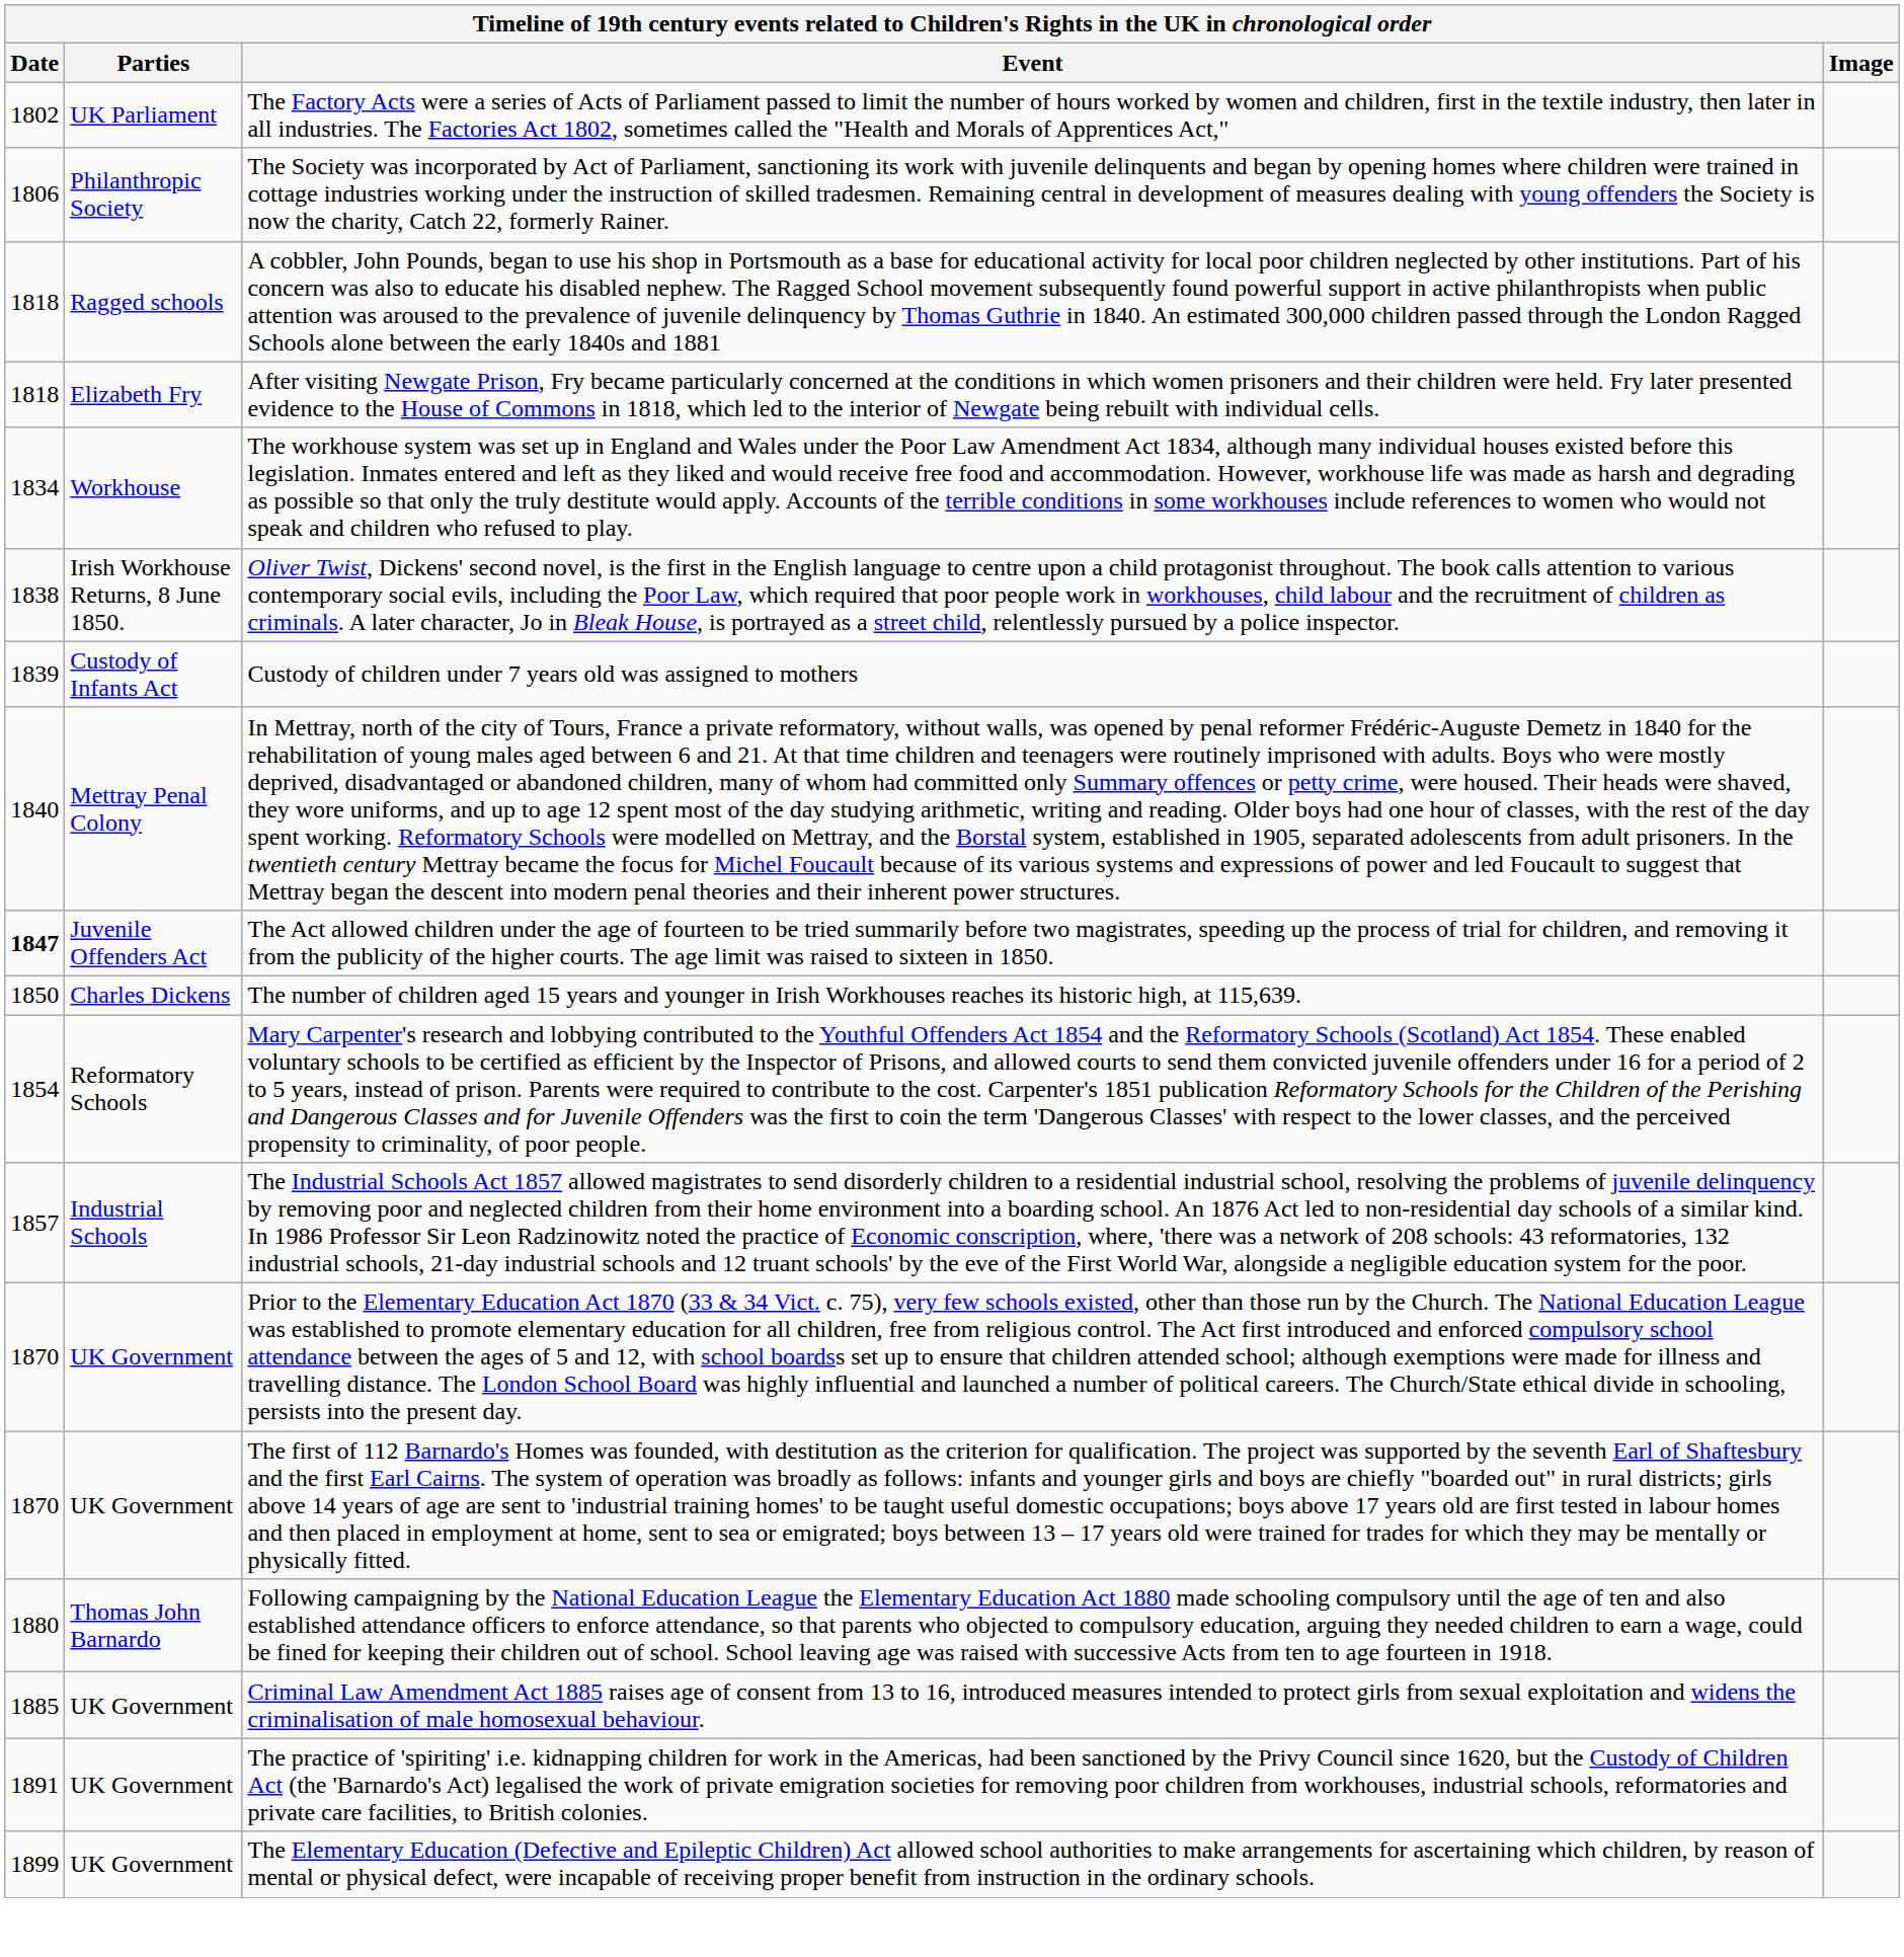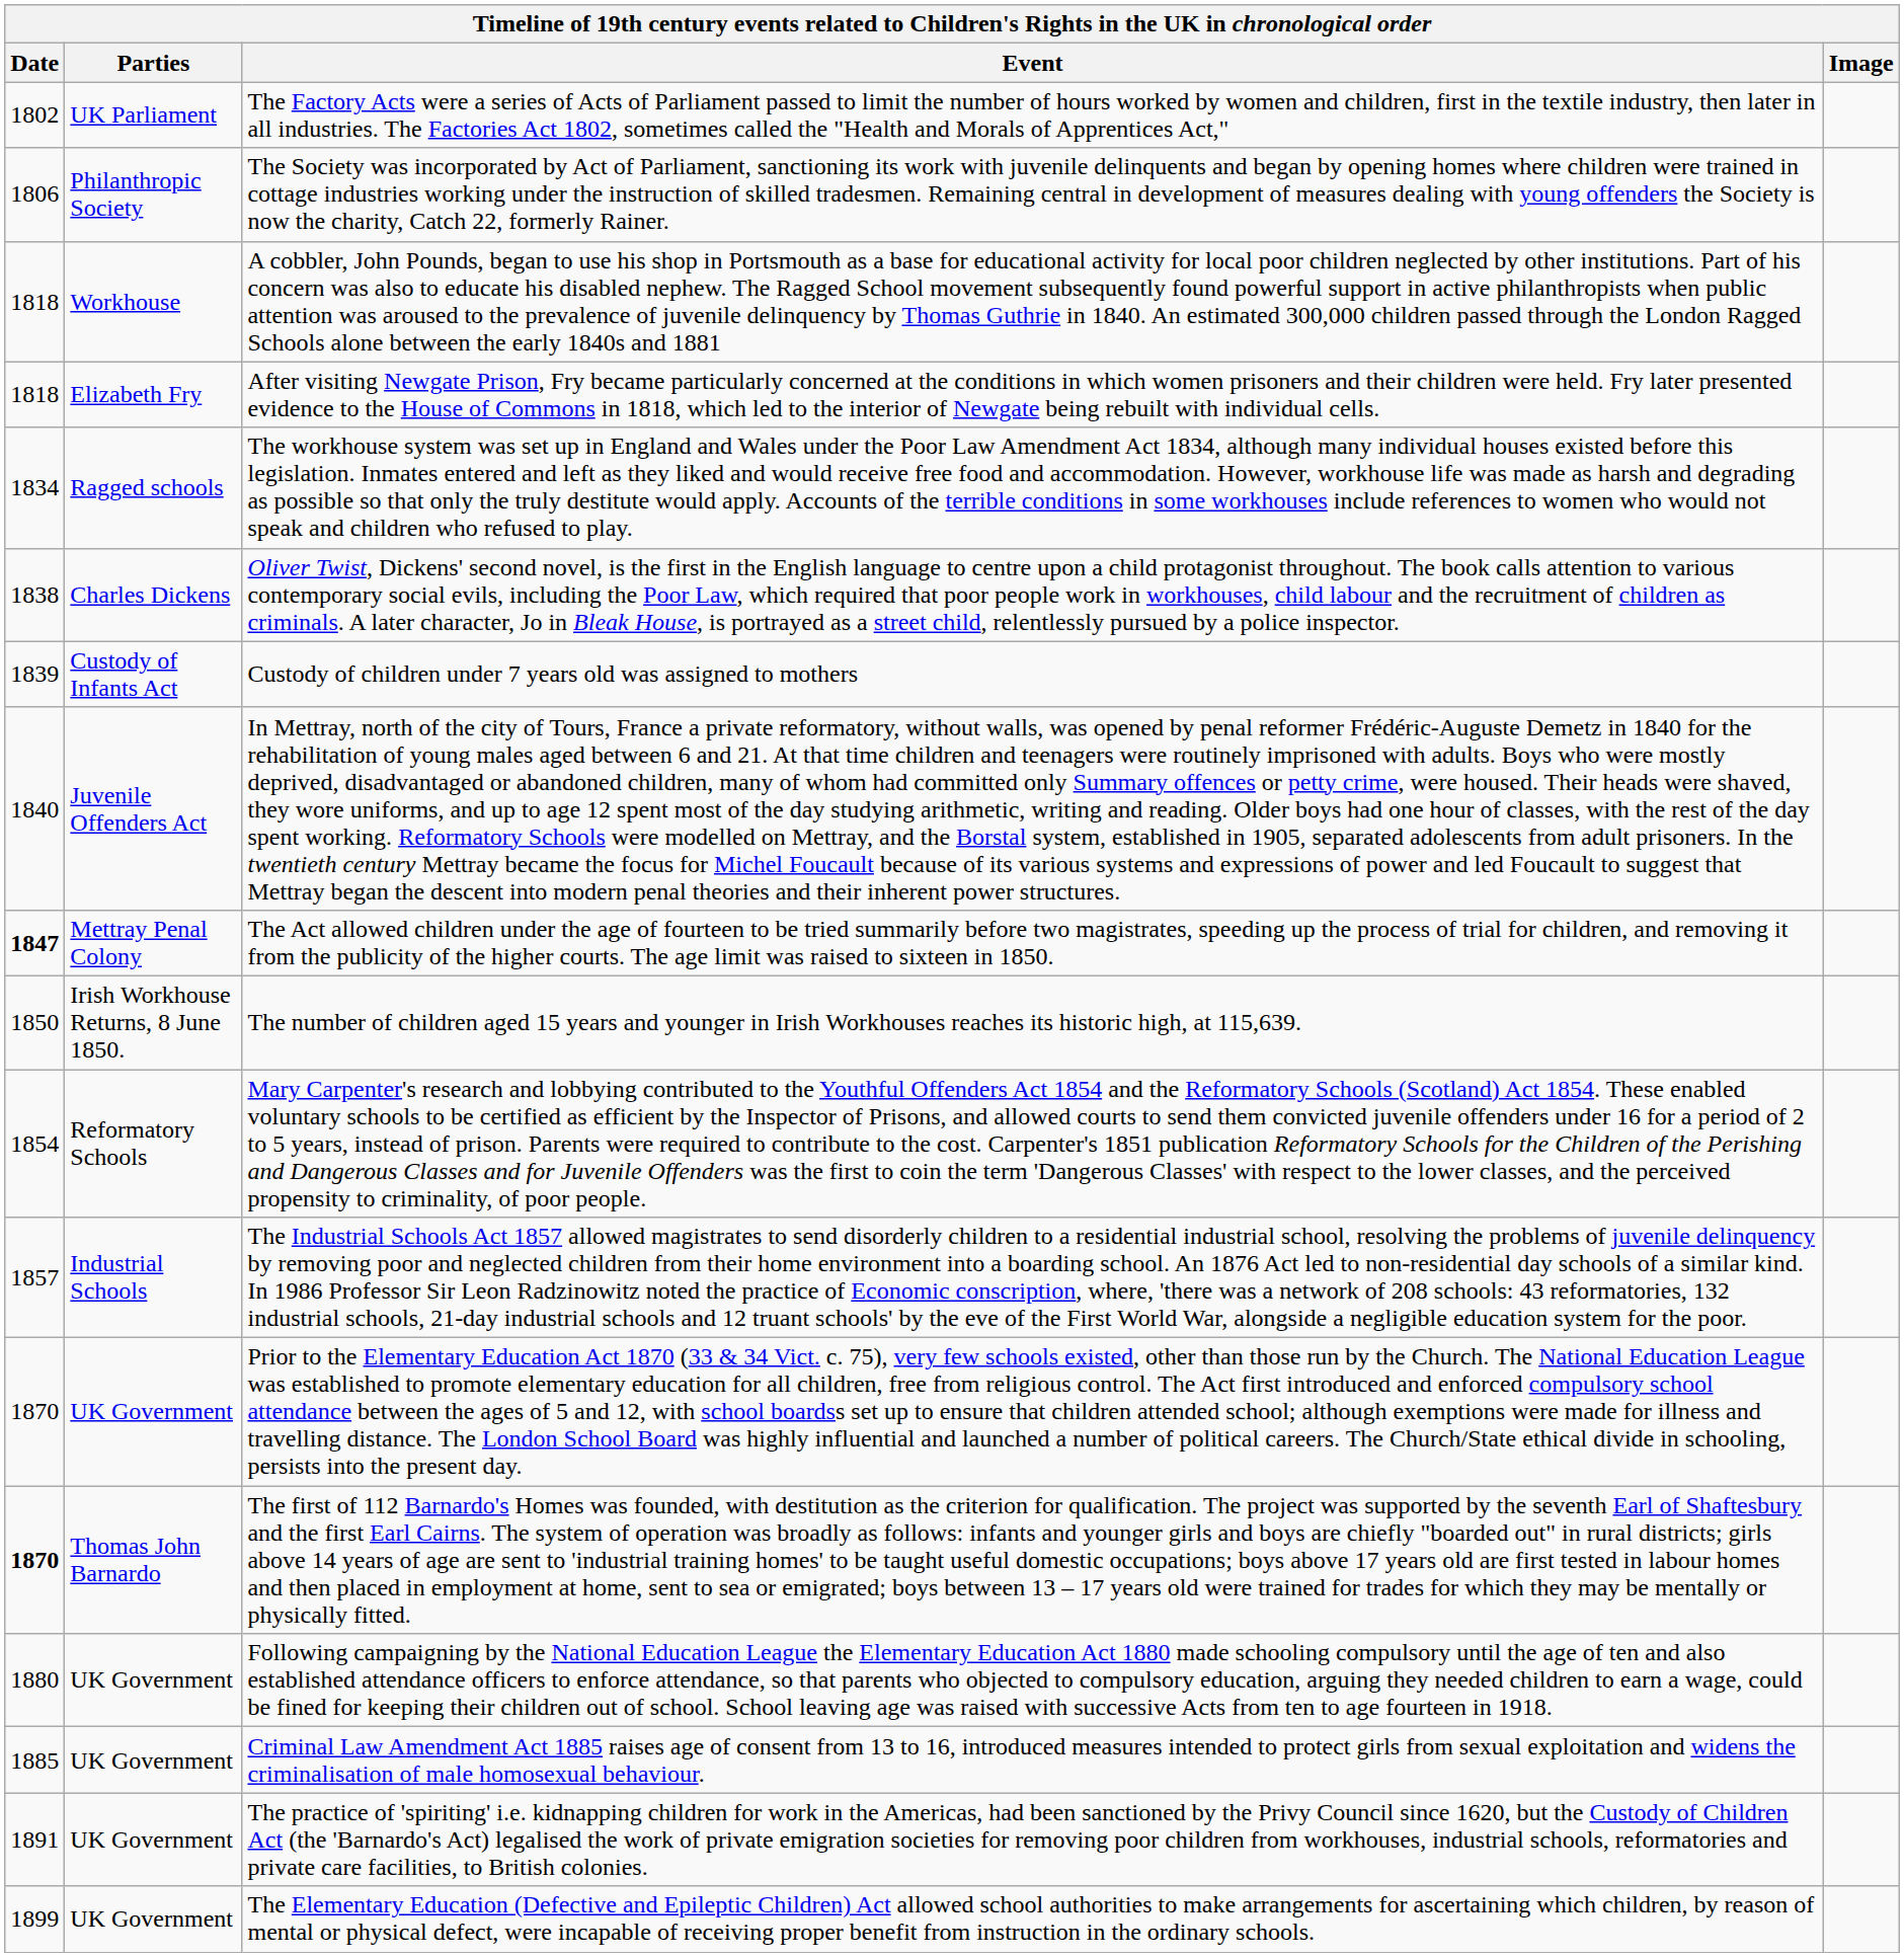row 5 | Parties: Ragged schools -> Workhouse
row 7 | Parties: Workhouse -> Ragged schools
row 8 | Parties: Irish Workhouse Returns, 8 June 1850. -> Charles Dickens
row 10 | Parties: Mettray Penal Colony -> Juvenile Offenders Act
row 11 | Parties: Juvenile Offenders Act -> Mettray Penal Colony
row 12 | Parties: Charles Dickens -> Irish Workhouse Returns, 8 June 1850.
row 16 | Date: normal -> bold
row 16 | Parties: UK Government -> Thomas John Barnardo
row 17 | Parties: Thomas John Barnardo -> UK Government
